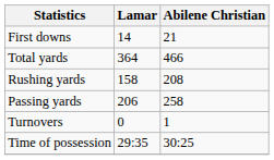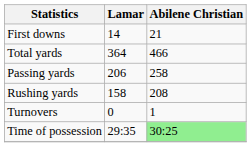rows swapped: Rushing yards <-> Passing yards
Time of possession | Abilene Christian: no background -> lightgreen background
